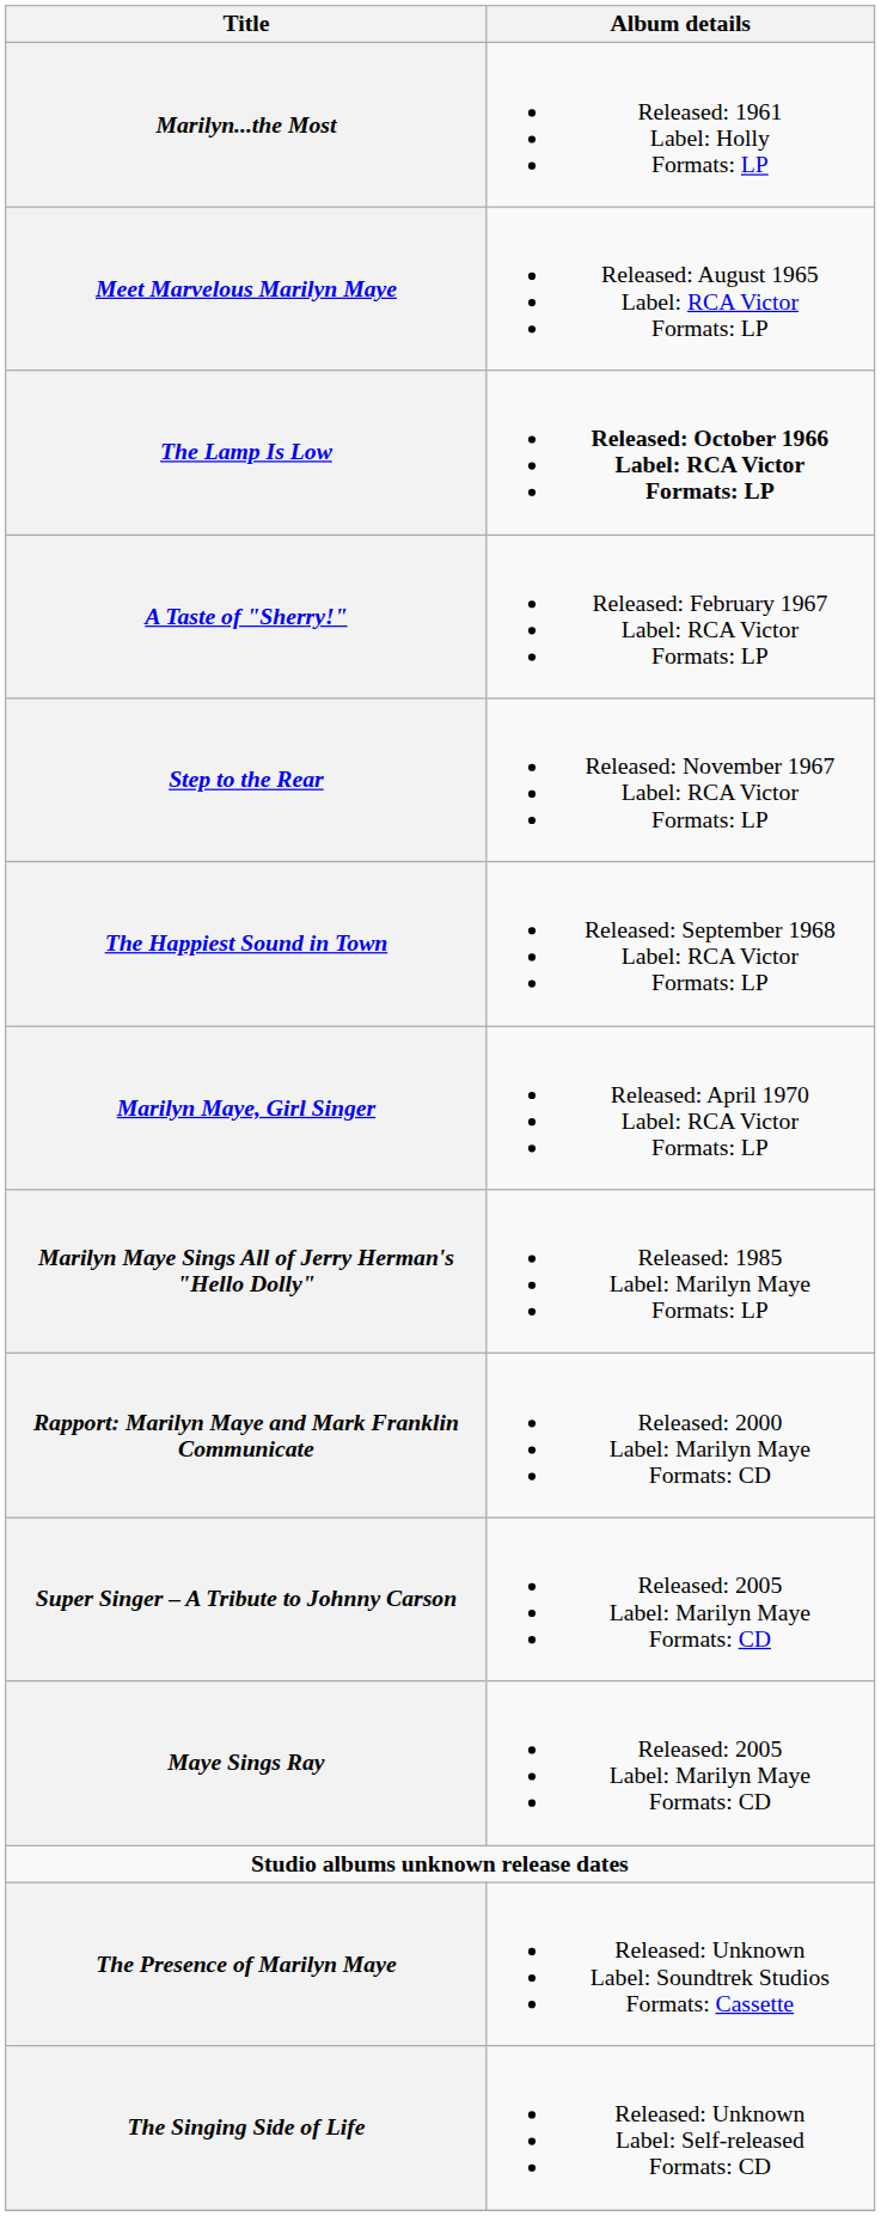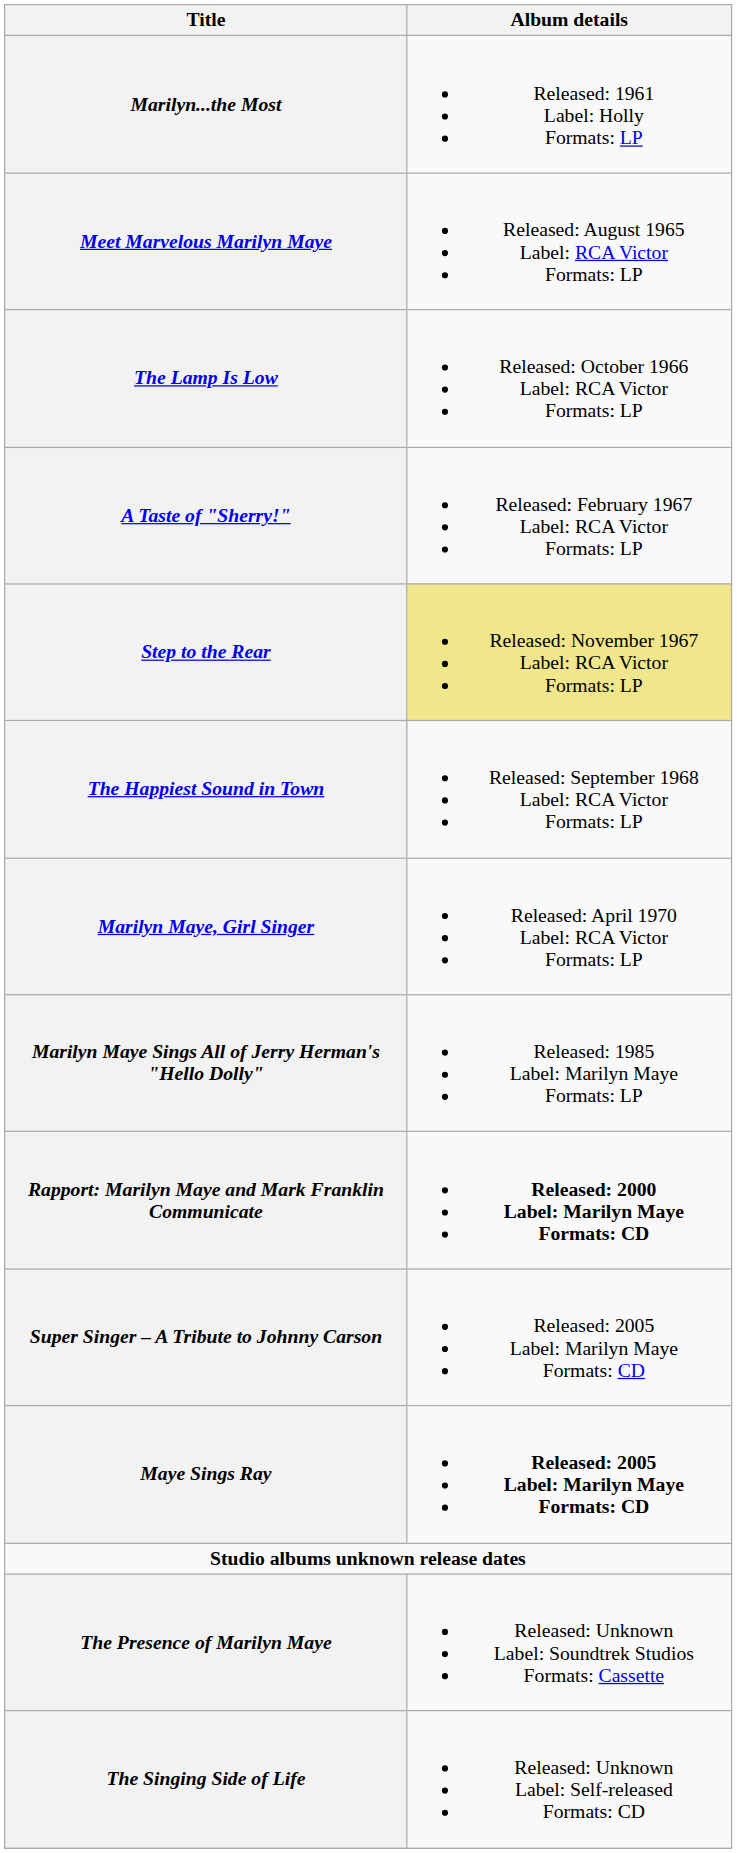The Lamp Is Low | Album details: bold -> normal
Step to the Rear | Album details: no background -> khaki background
Rapport: Marilyn Maye and Mark Franklin Communicate | Album details: normal -> bold
Maye Sings Ray | Album details: normal -> bold
